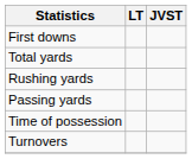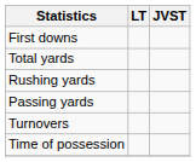rows swapped: Turnovers <-> Time of possession
